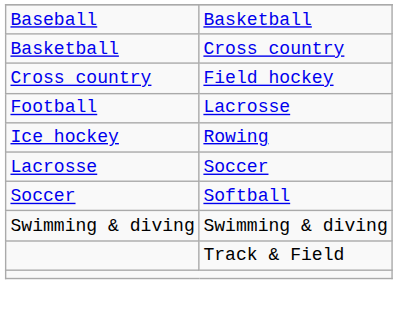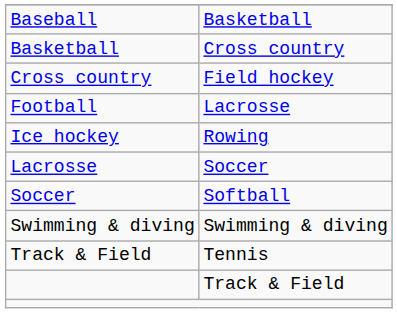+ row: Track & Field | Tennis
